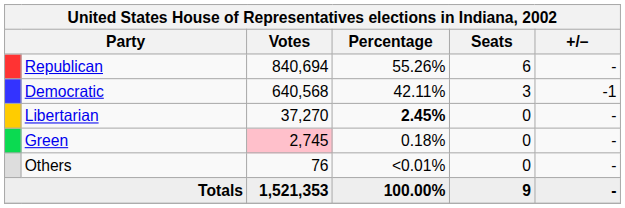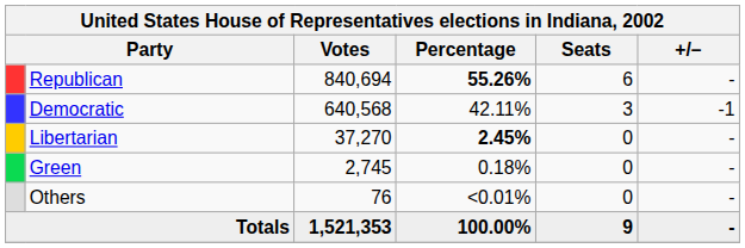Republican | Percentage: normal -> bold
Green | Votes: pink background -> no background
